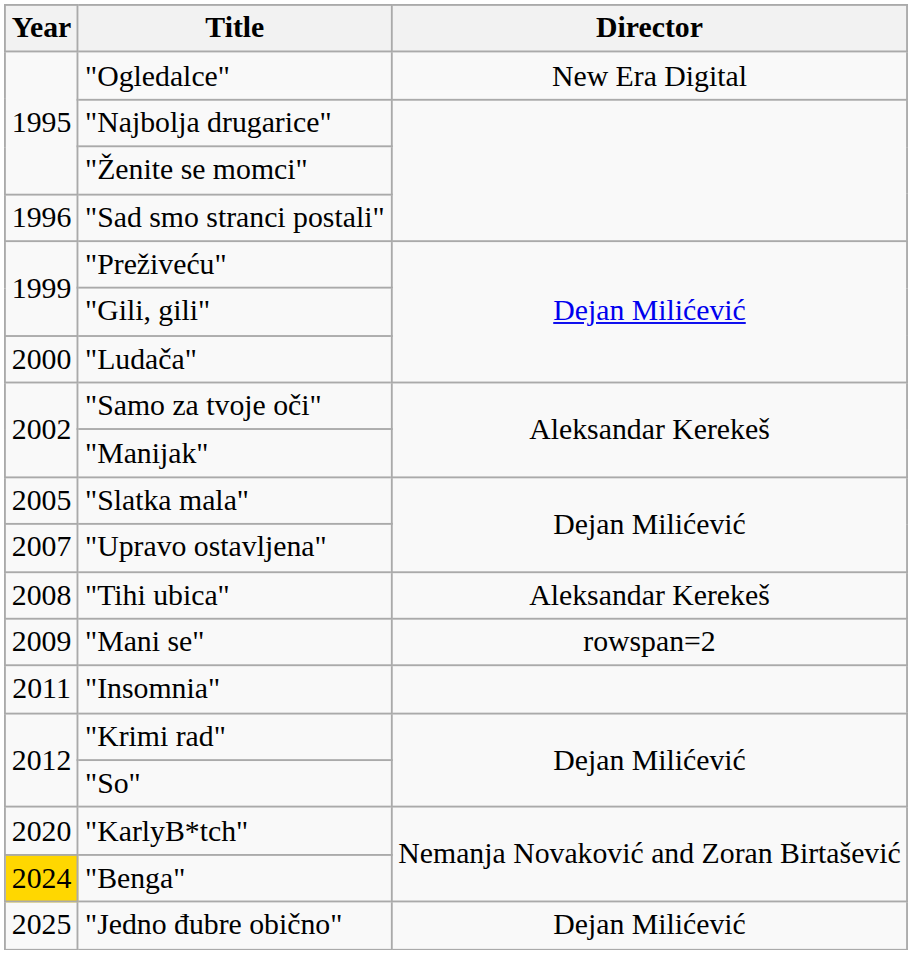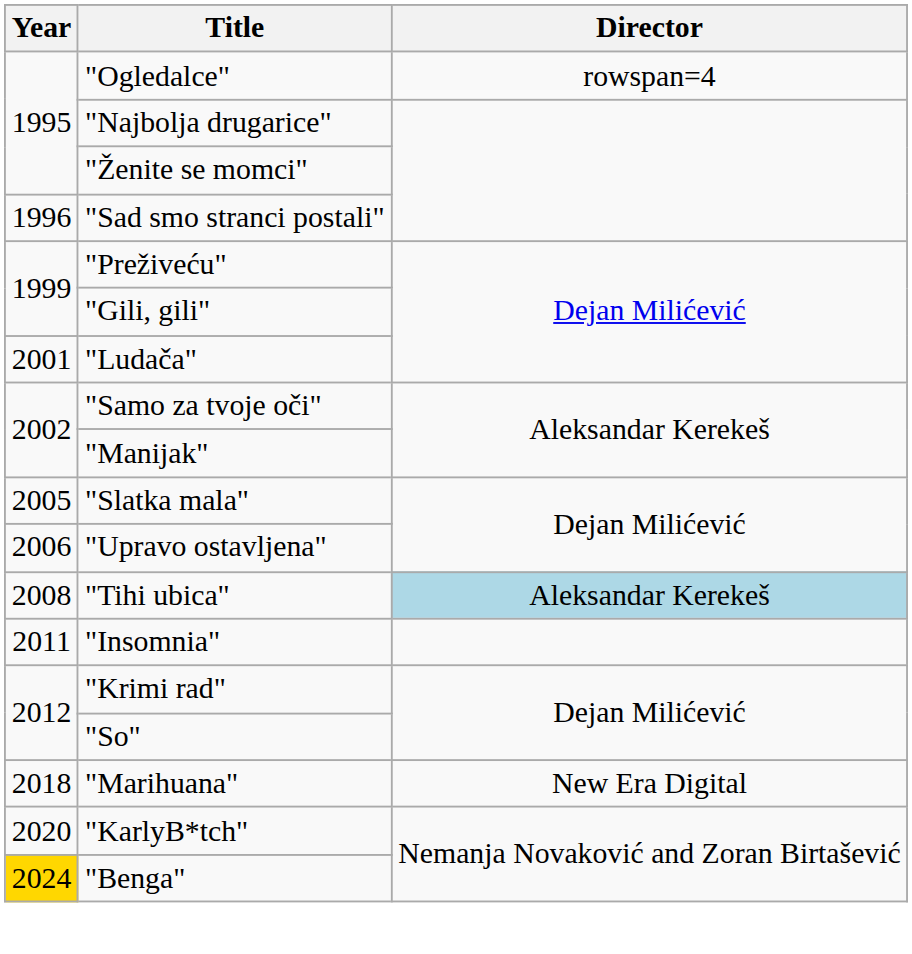"Ogledalce" | Director: New Era Digital -> rowspan=4
"Ludača" | Year: 2000 -> 2001
"Upravo ostavljena" | Year: 2007 -> 2006
"Tihi ubica" | Director: no background -> lightblue background
- row: 2009 | "Mani se" | rowspan=2
+ row: 2018 | "Marihuana" | New Era Digital
- row: 2025 | "Jedno đubre obično" | Dejan Milićević
